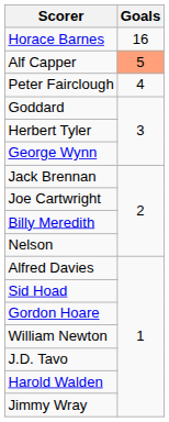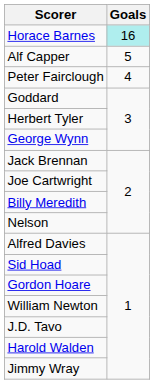Horace Barnes | Goals: no background -> paleturquoise background
Alf Capper | Goals: lightsalmon background -> no background
